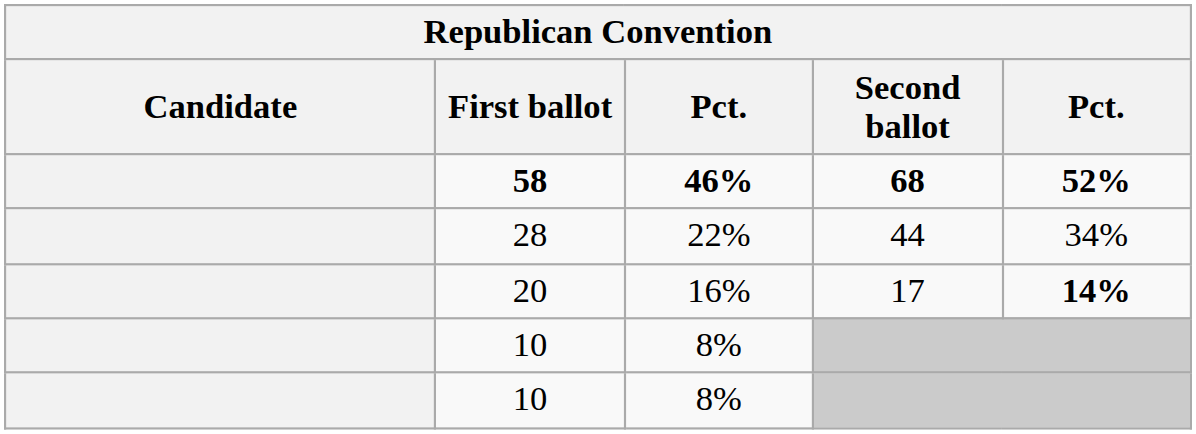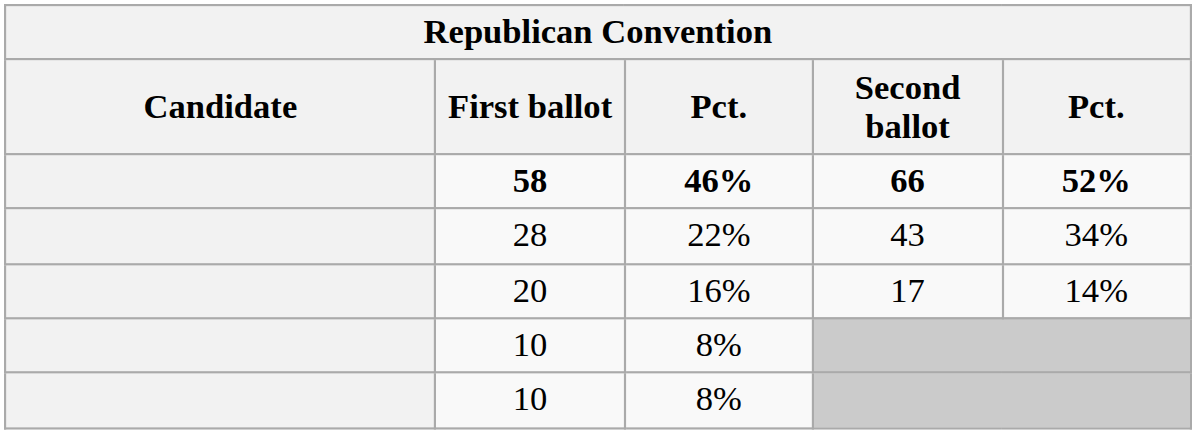58 | Second ballot: 68 -> 66
28 | Second ballot: 44 -> 43
20 | column 5: bold -> normal
